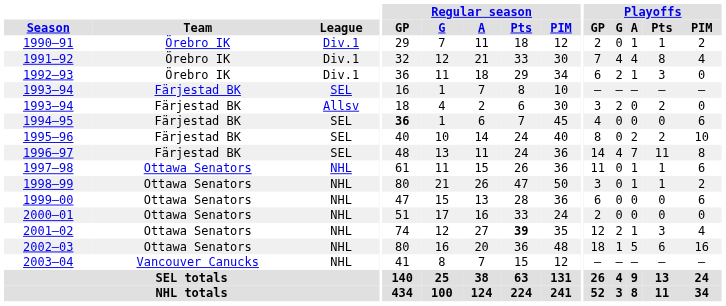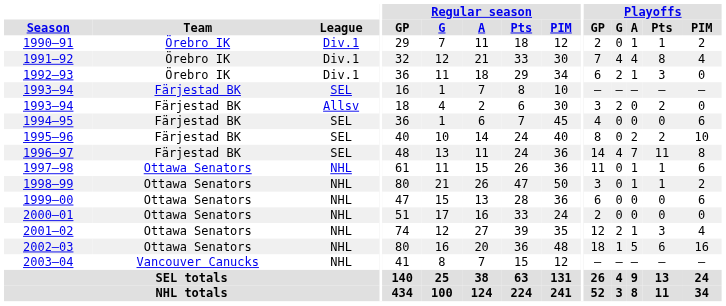1994–95 | Regular season / GP: bold -> normal
2001–02 | Regular season / Pts: bold -> normal
